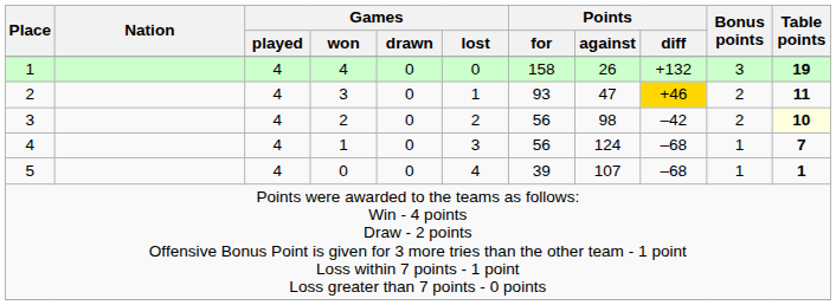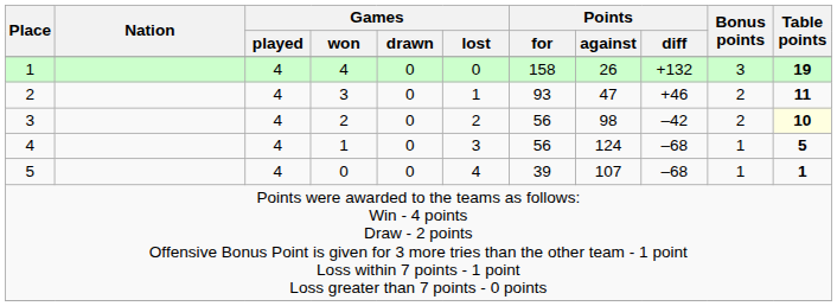row 4 | Points / diff: gold background -> no background
row 6 | Table points: 7 -> 5
